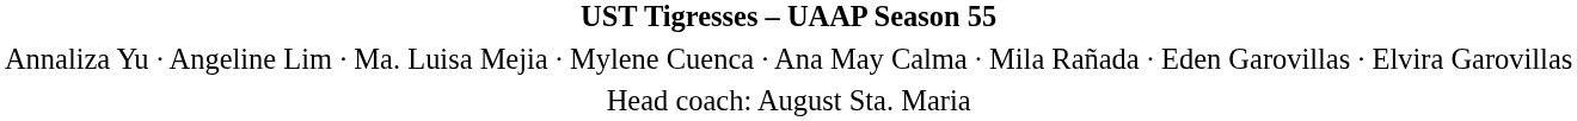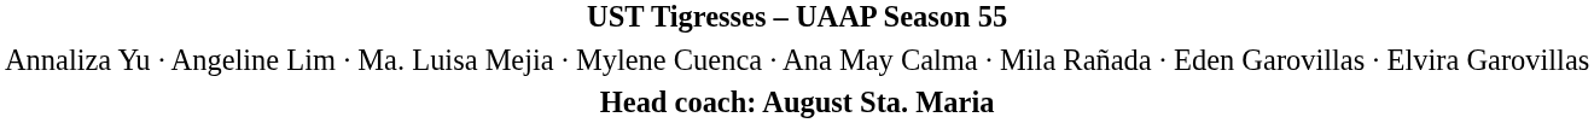row 3 | column 1: normal -> bold
